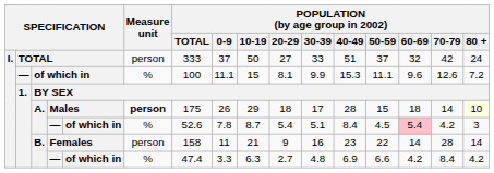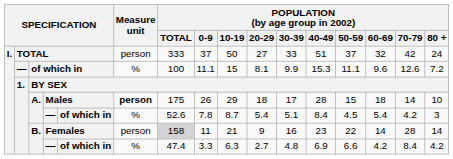Males | POPULATION (by age group in 2002) / 80 +: lightyellow background -> no background
A. / — | POPULATION (by age group in 2002) / 60-69: pink background -> no background
Females | POPULATION (by age group in 2002) / TOTAL: no background -> lightgrey background
